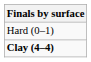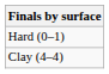row 3 | column 1: bold -> normal
